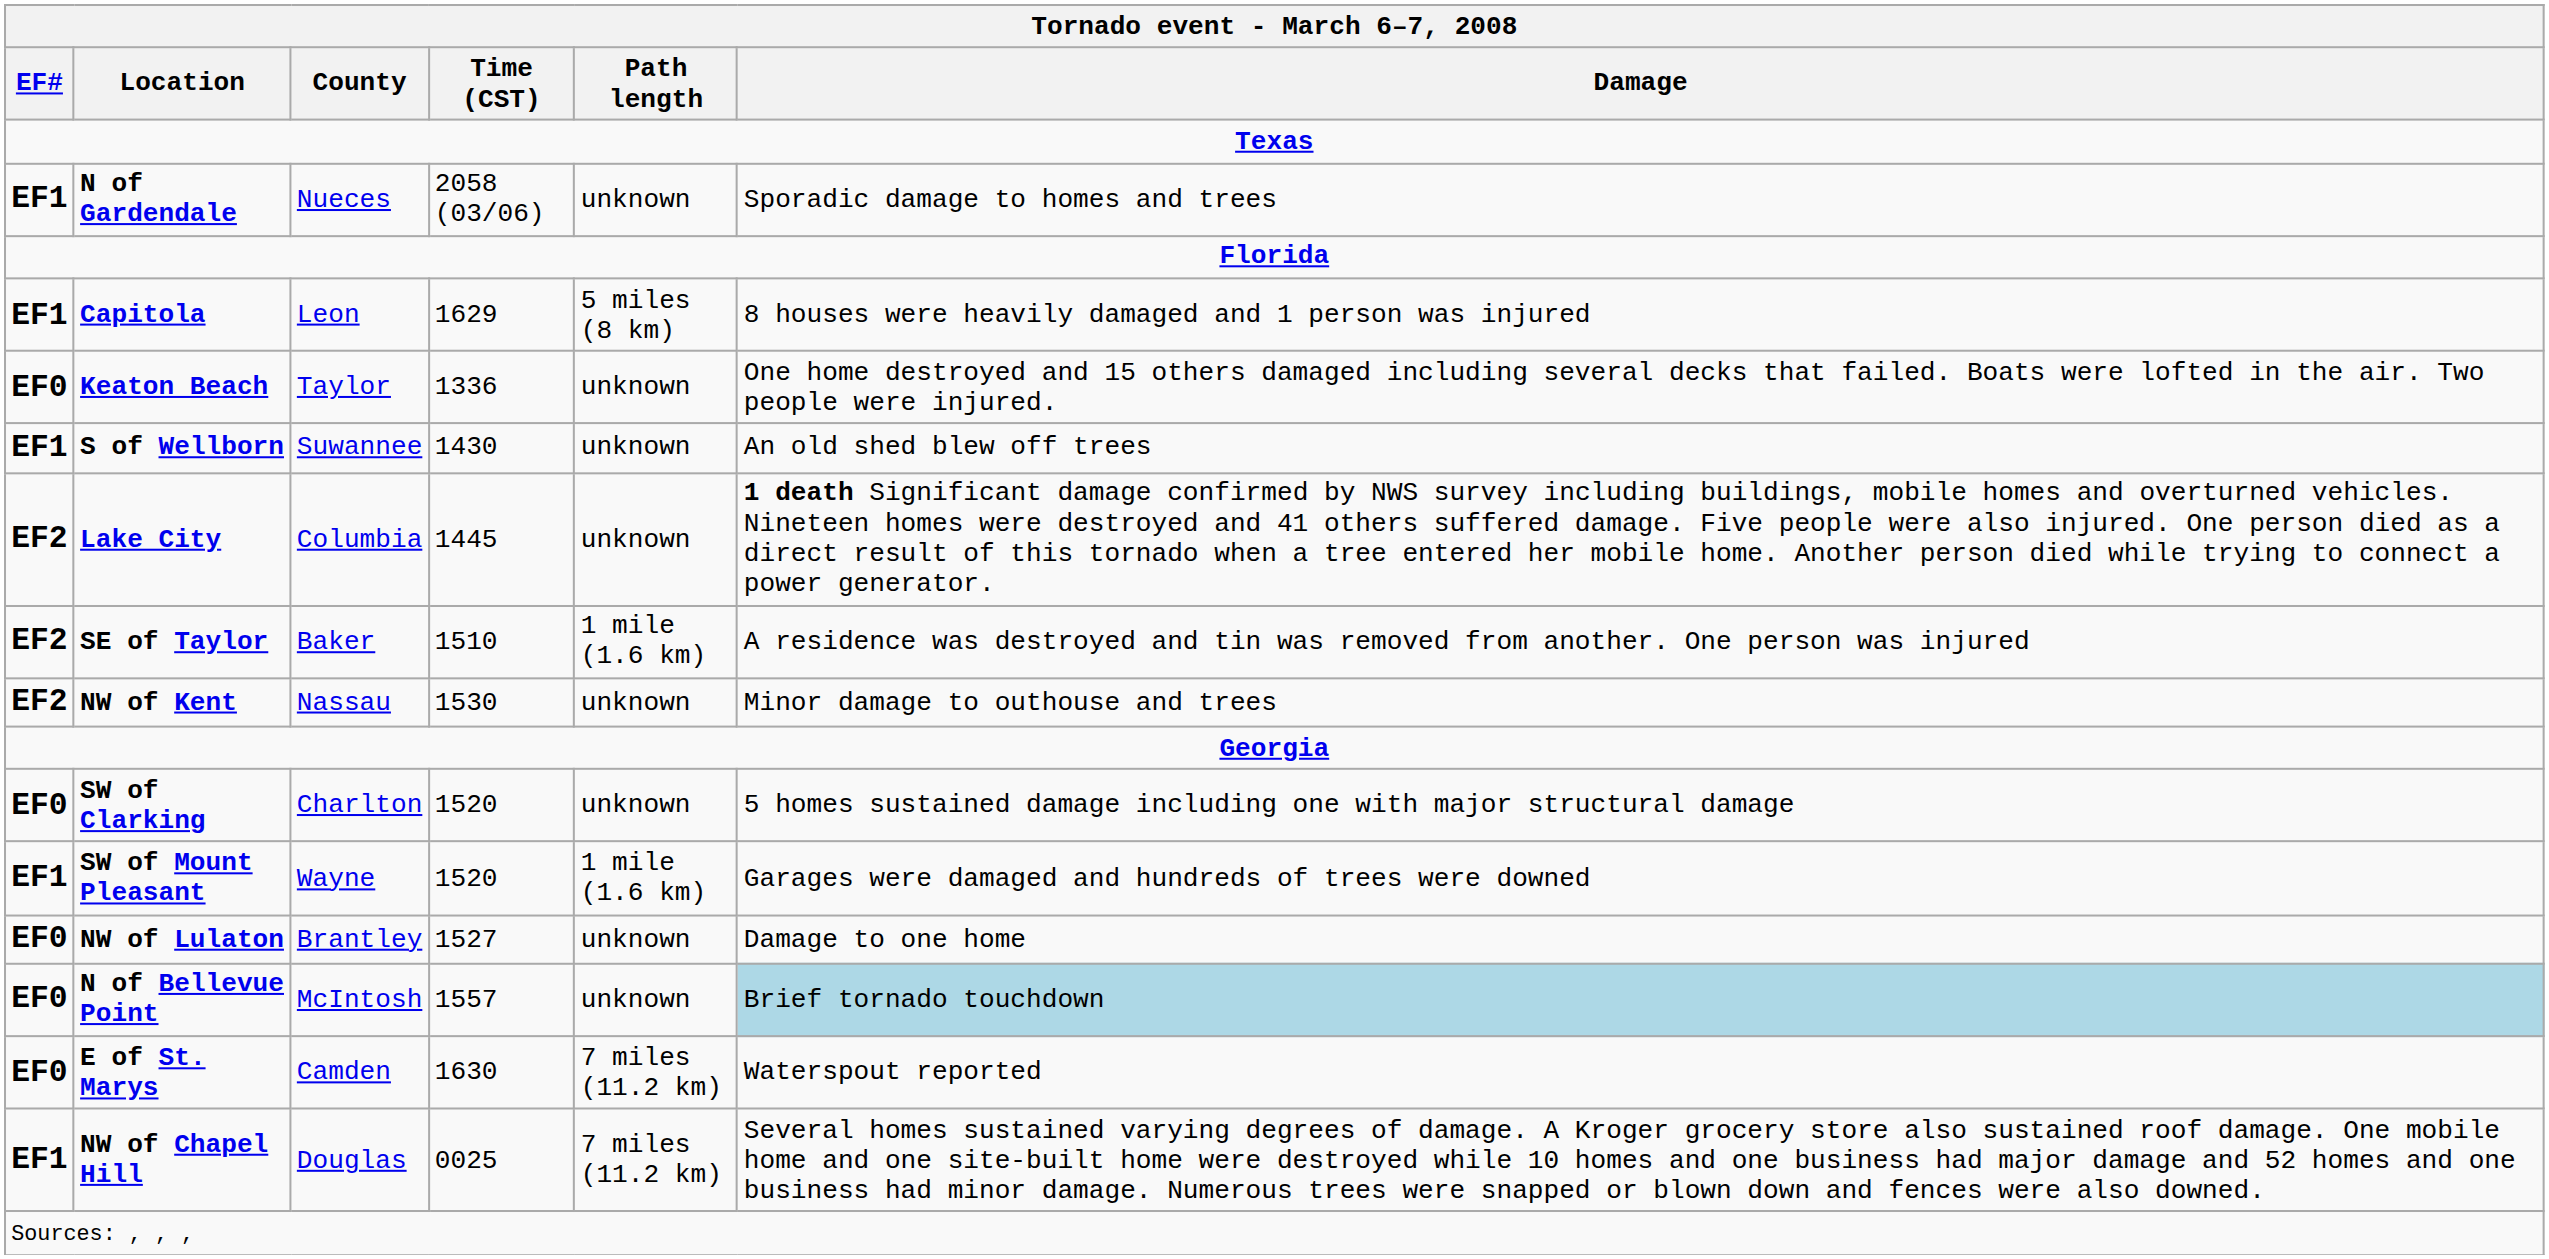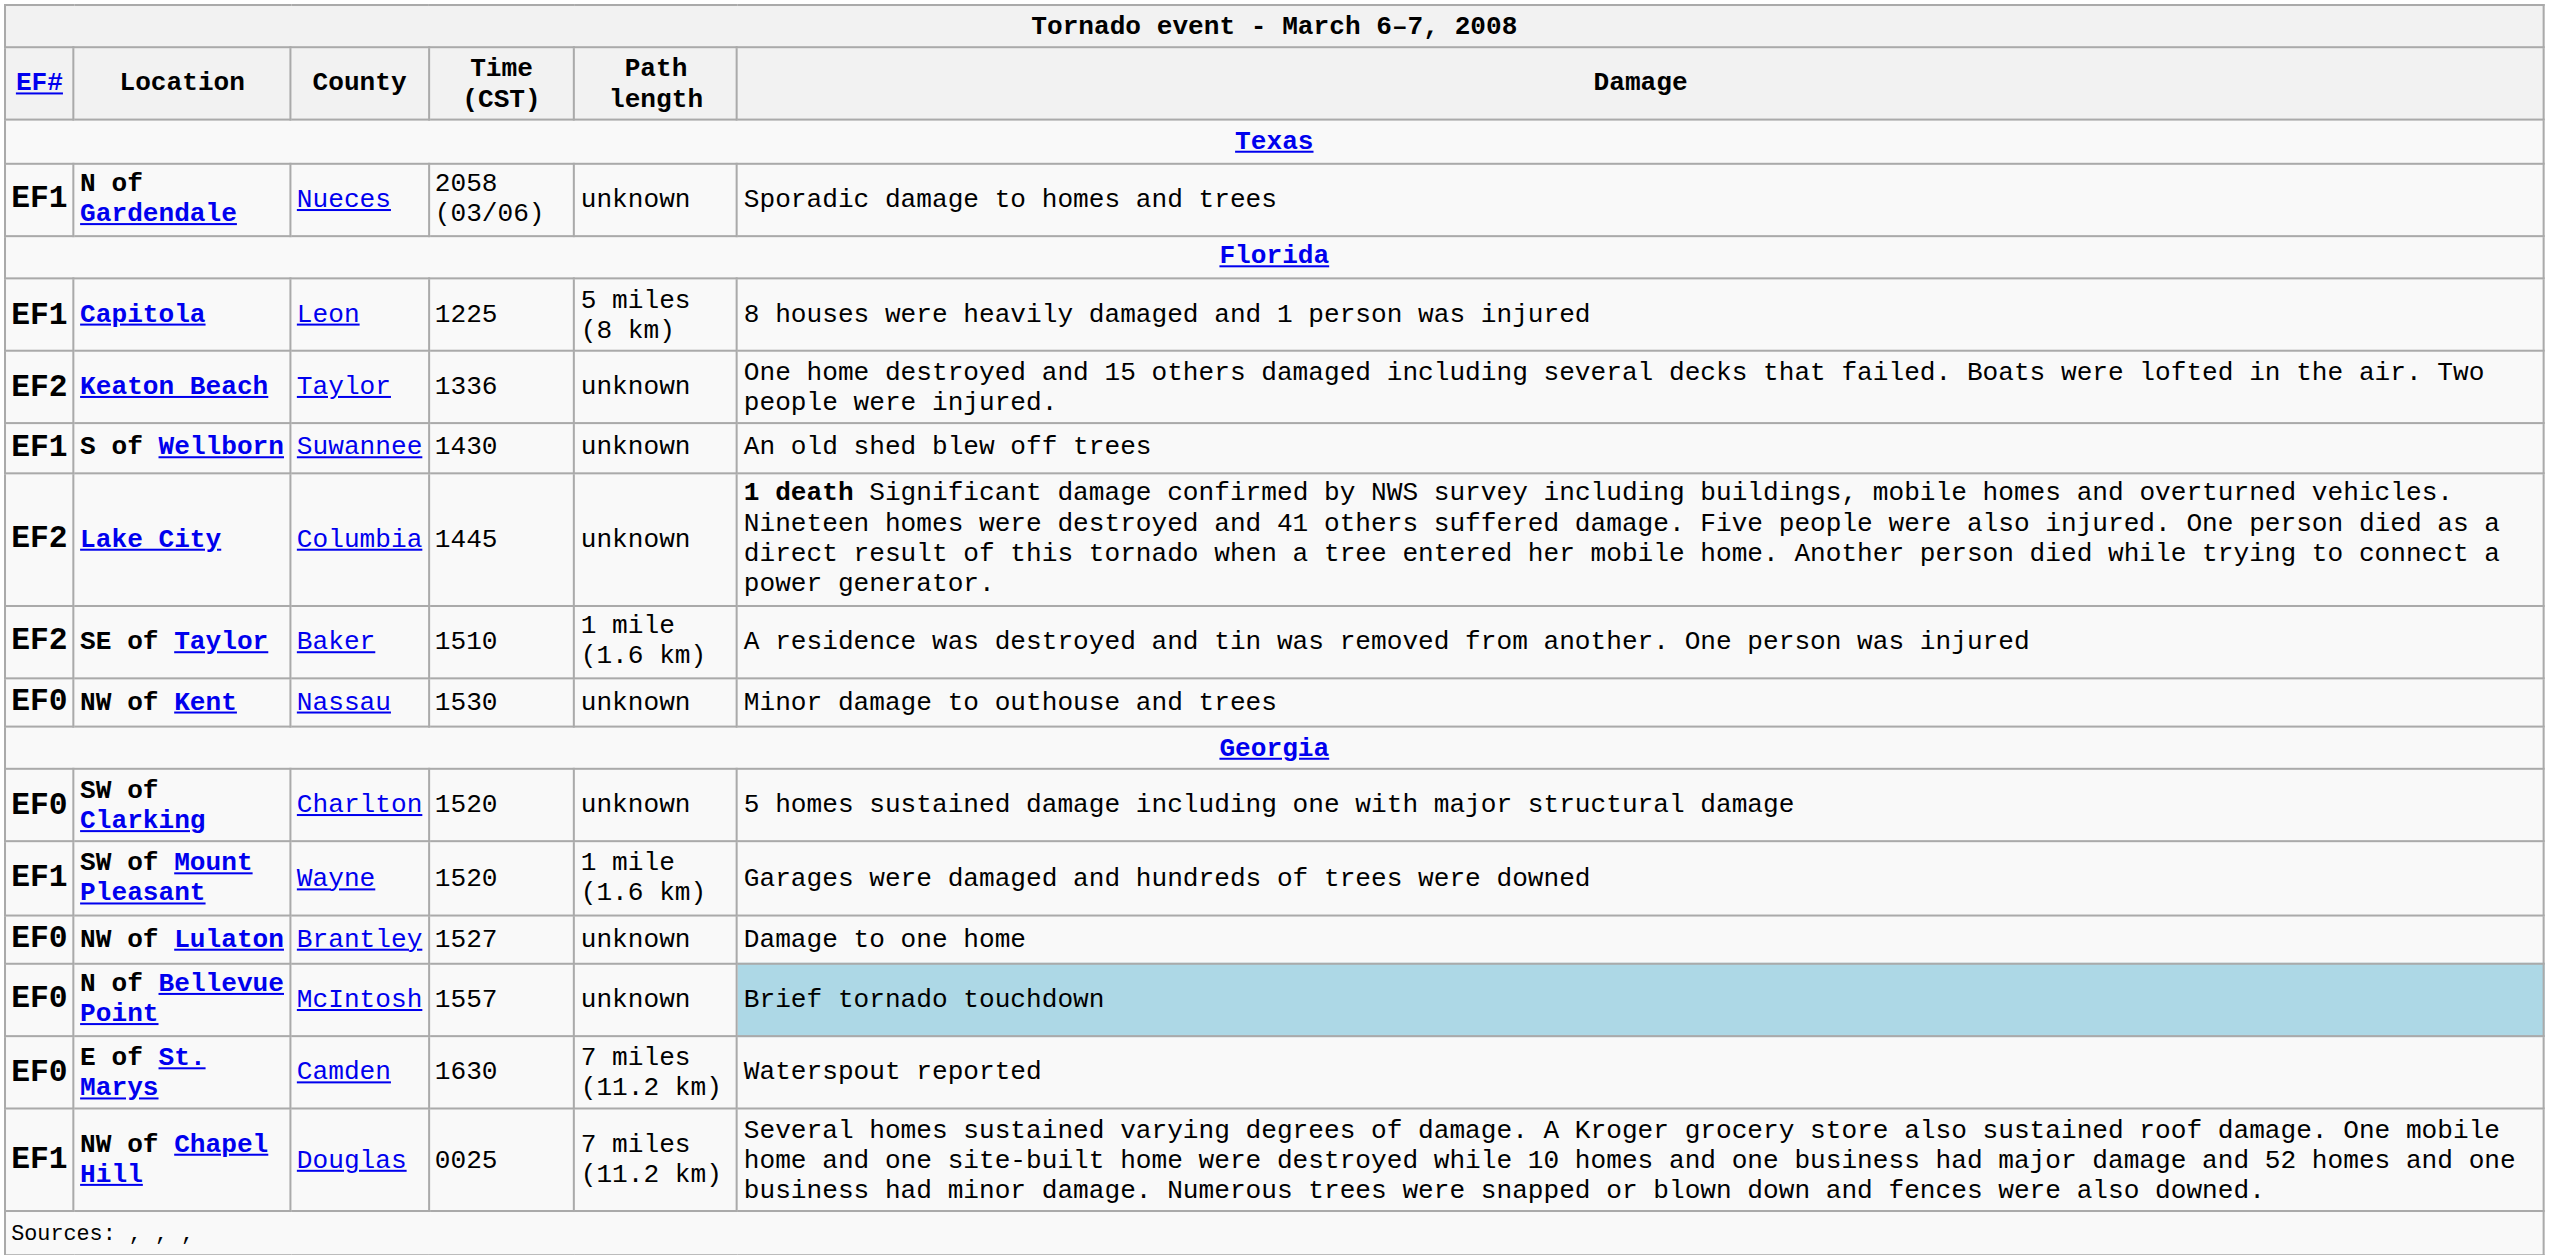Capitola | Tornado event - March 6–7, 2008 / Time (CST): 1629 -> 1225
Keaton Beach | Tornado event - March 6–7, 2008 / EF#: EF0 -> EF2
NW of Kent | Tornado event - March 6–7, 2008 / EF#: EF2 -> EF0
